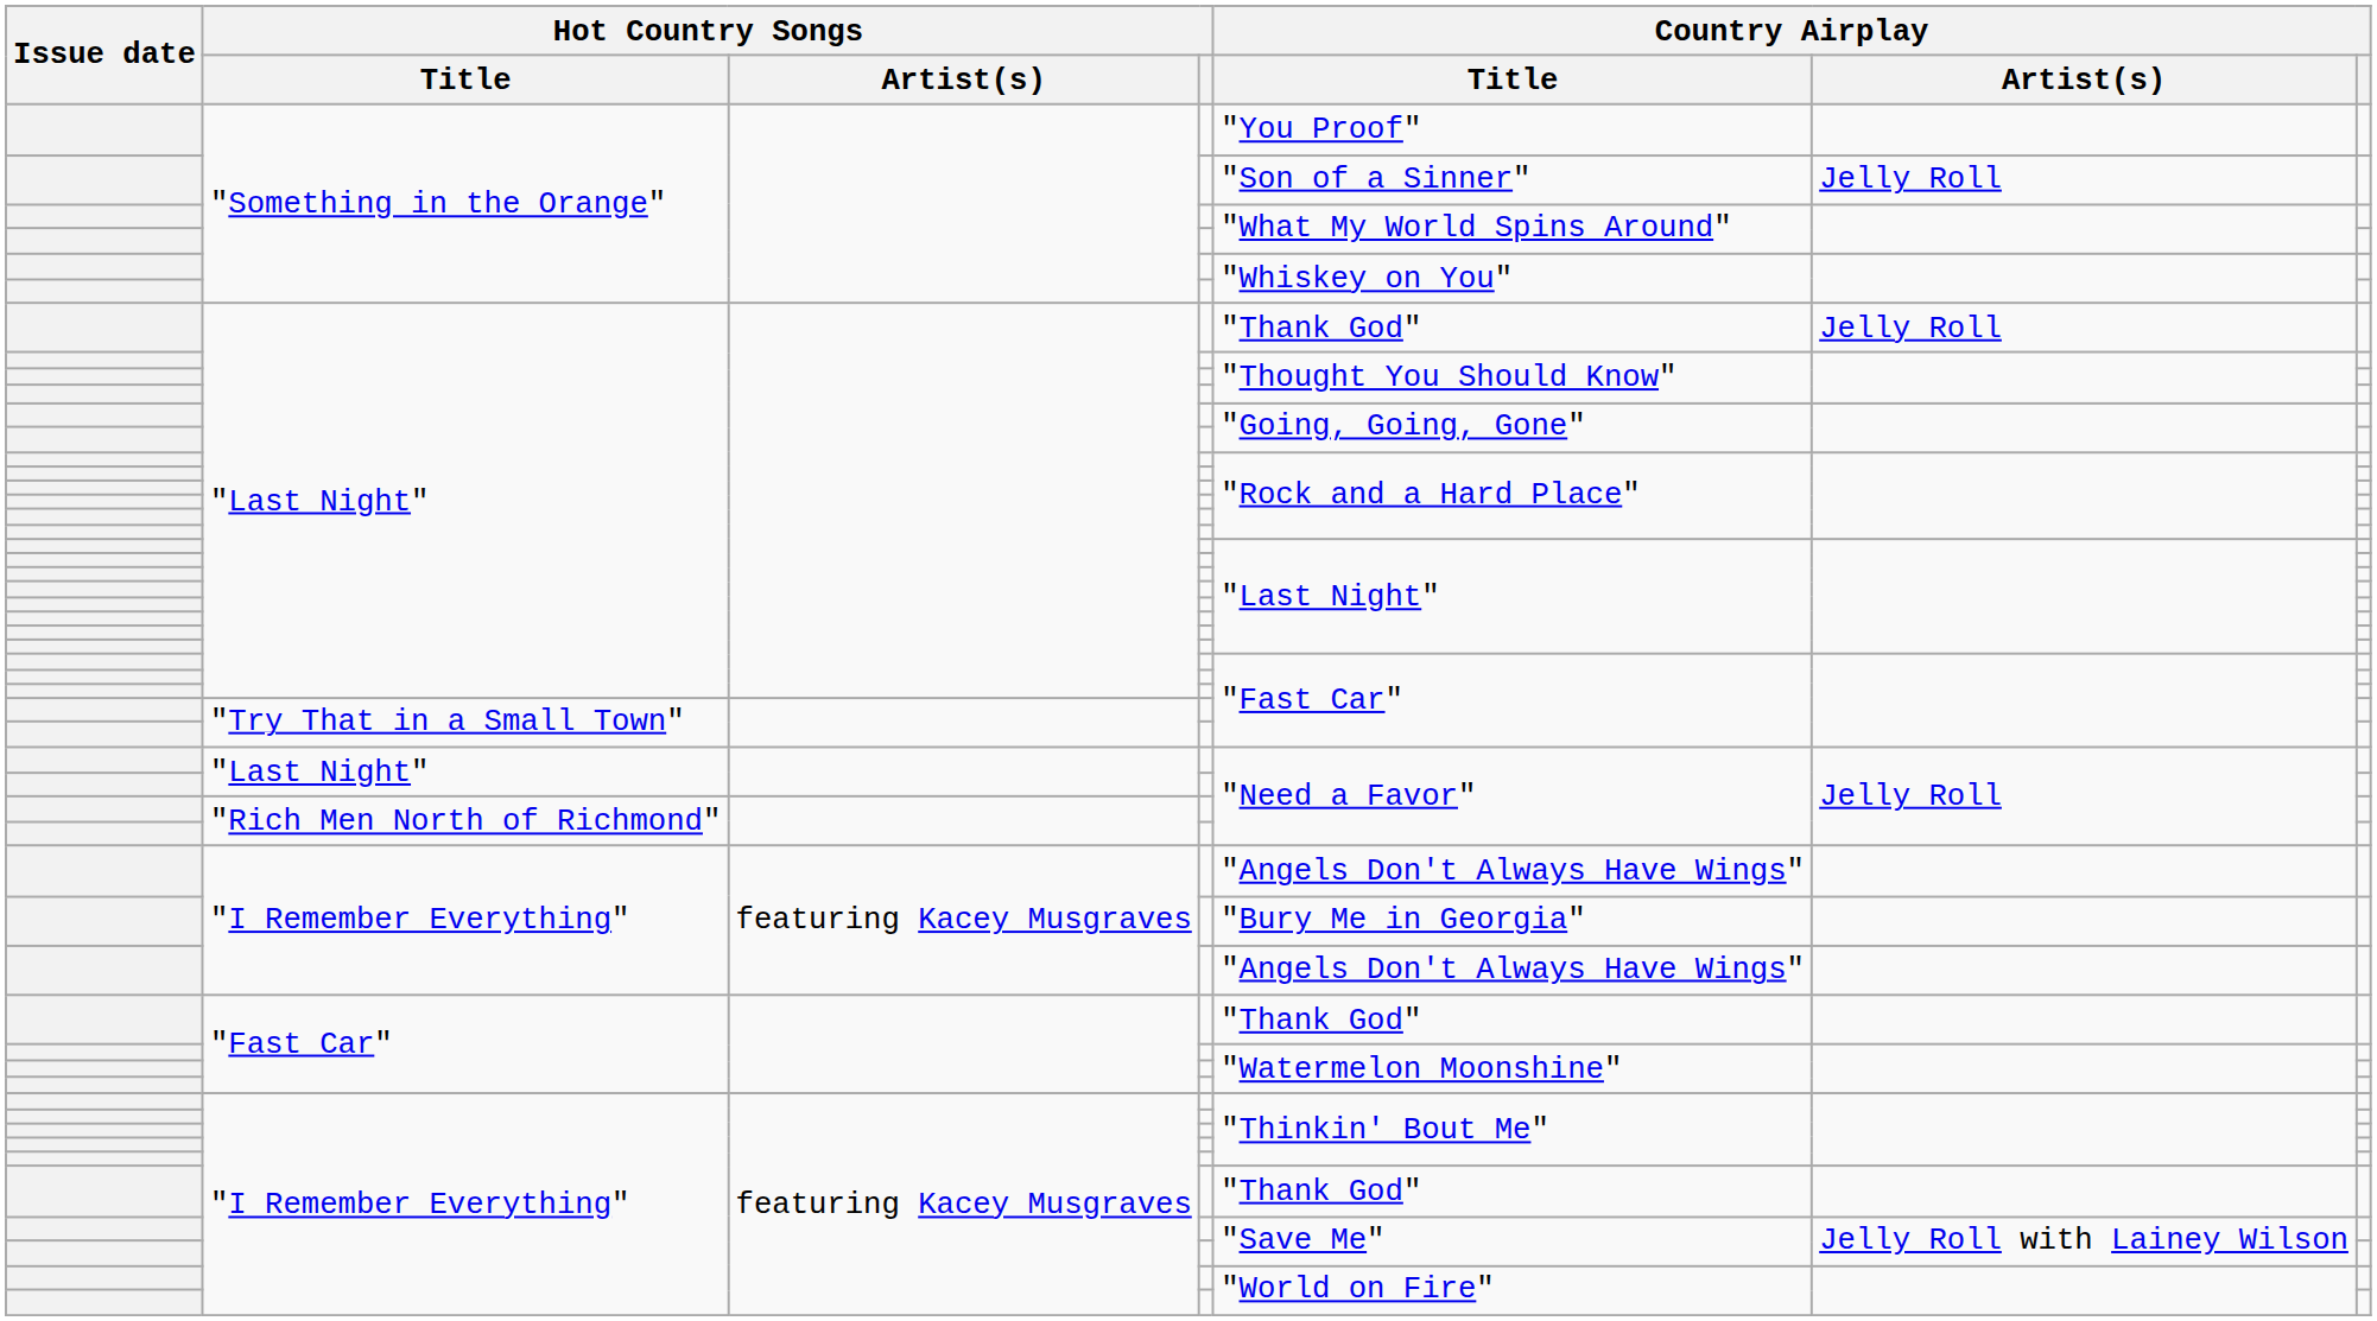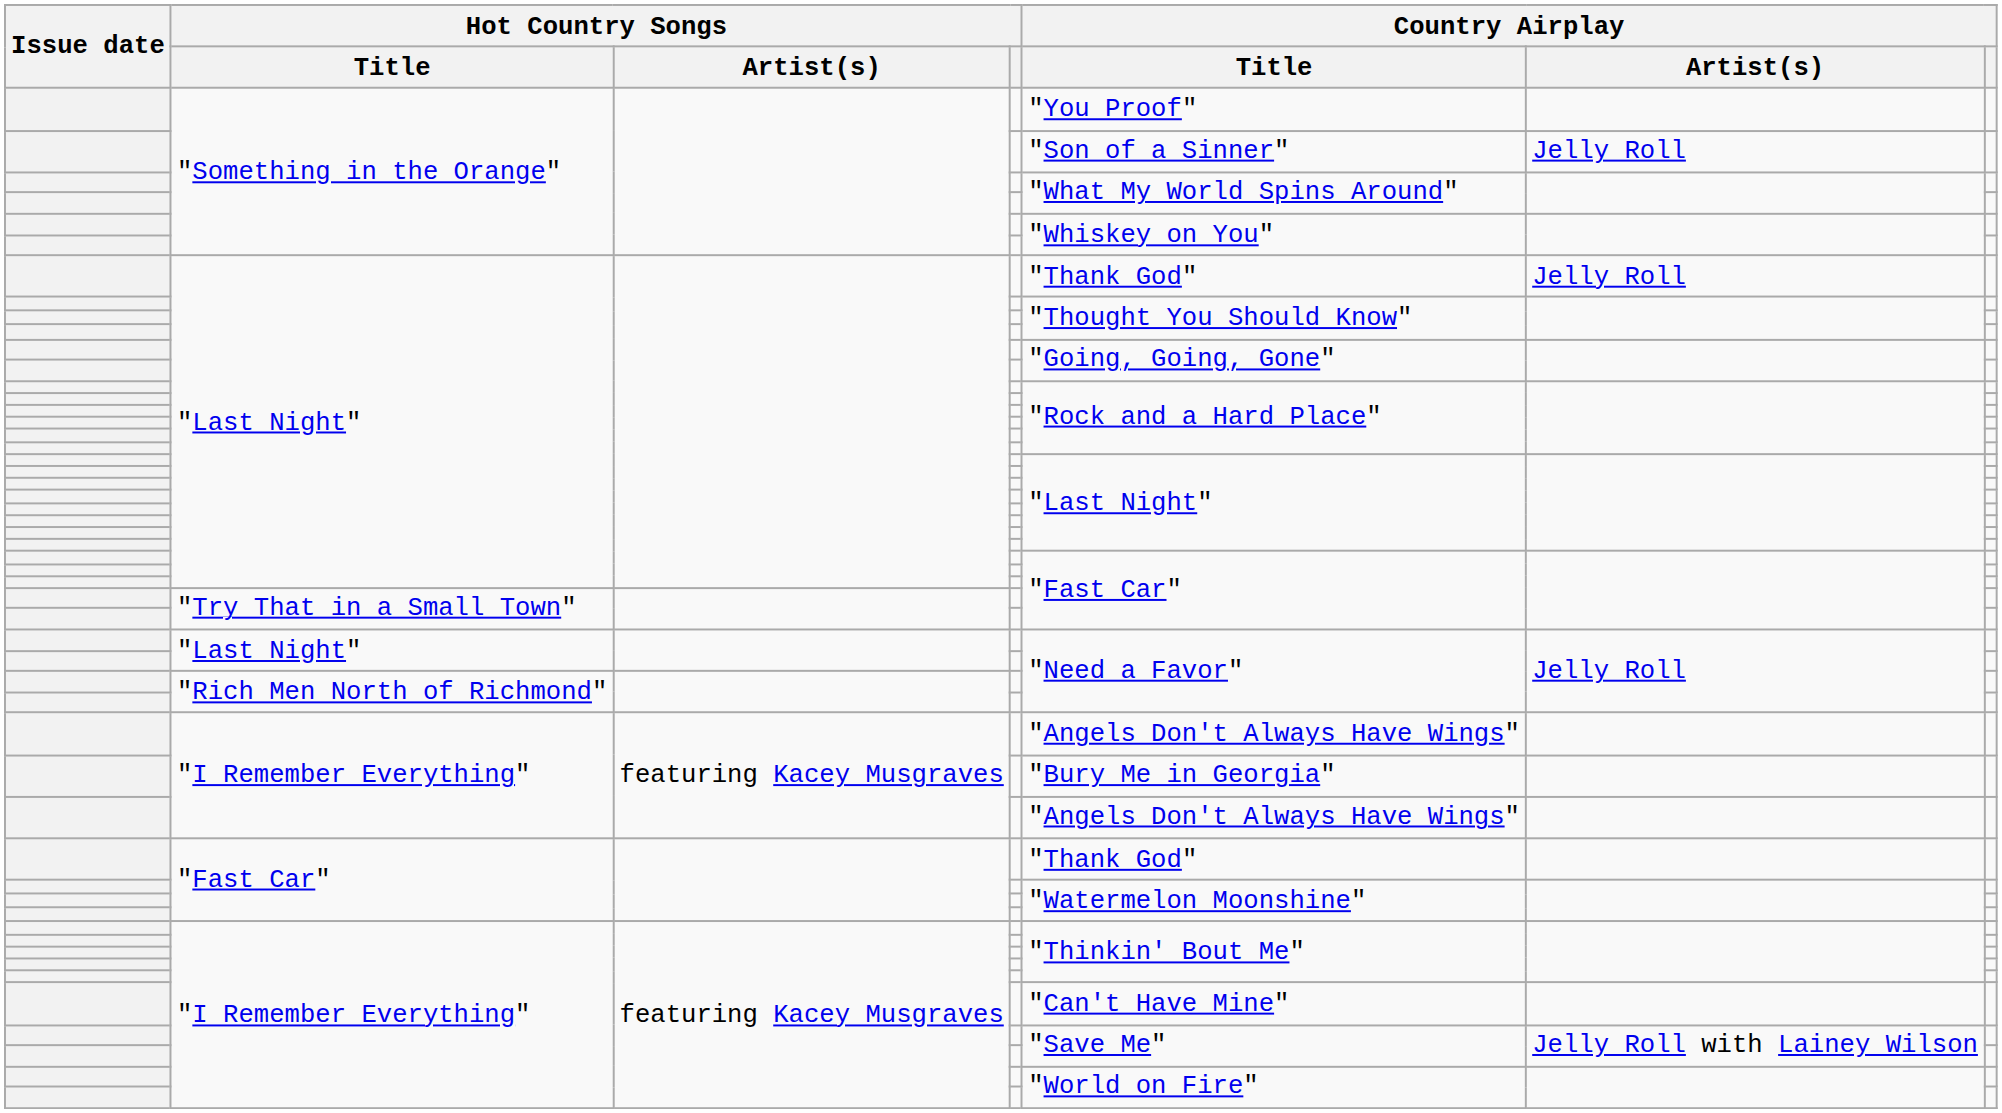row 50 | Country Airplay / Title: "Thank God" -> "Can't Have Mine"
